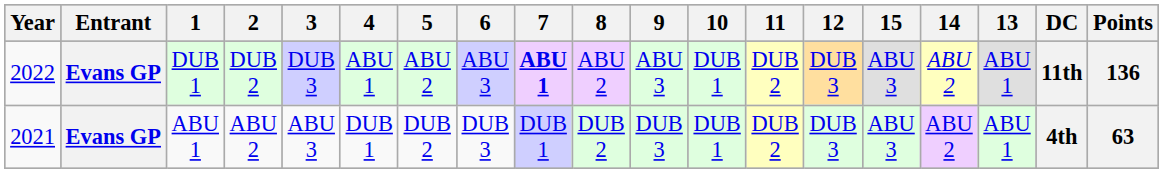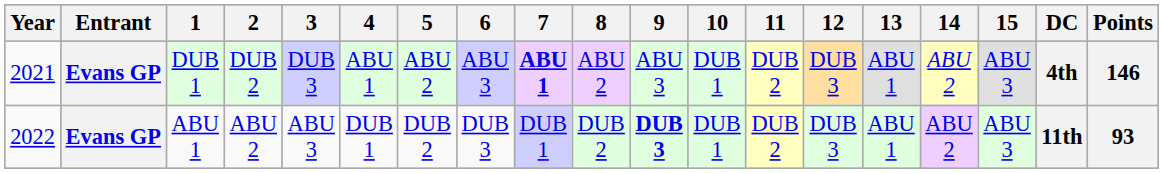columns swapped: 13 <-> 15
row 2 | Year: 2022 -> 2021
row 2 | DC: 11th -> 4th
row 2 | Points: 136 -> 146
row 3 | Year: 2021 -> 2022
row 3 | 9: normal -> bold
row 3 | DC: 4th -> 11th
row 3 | Points: 63 -> 93
